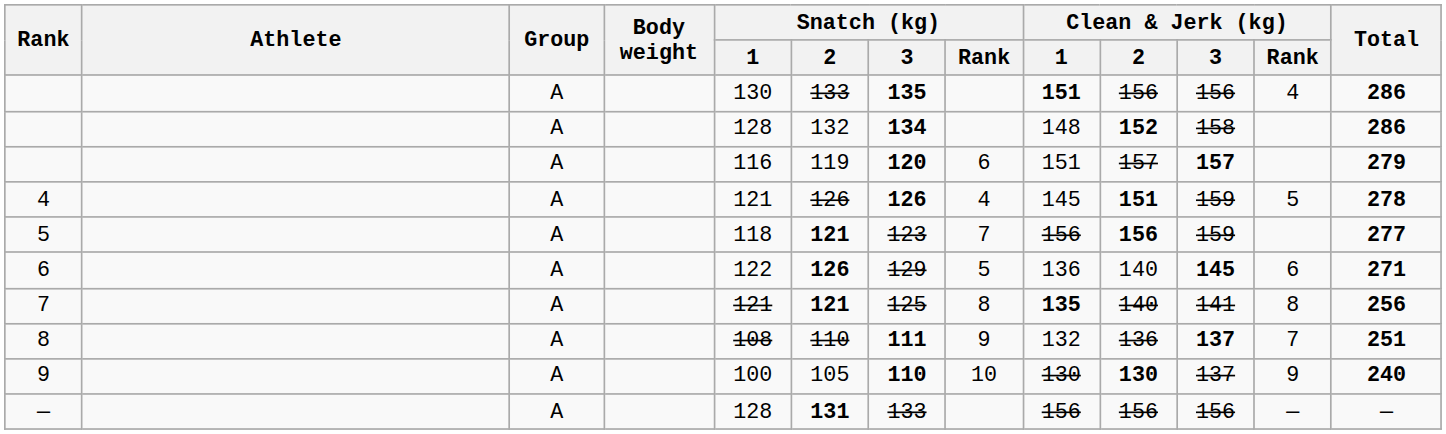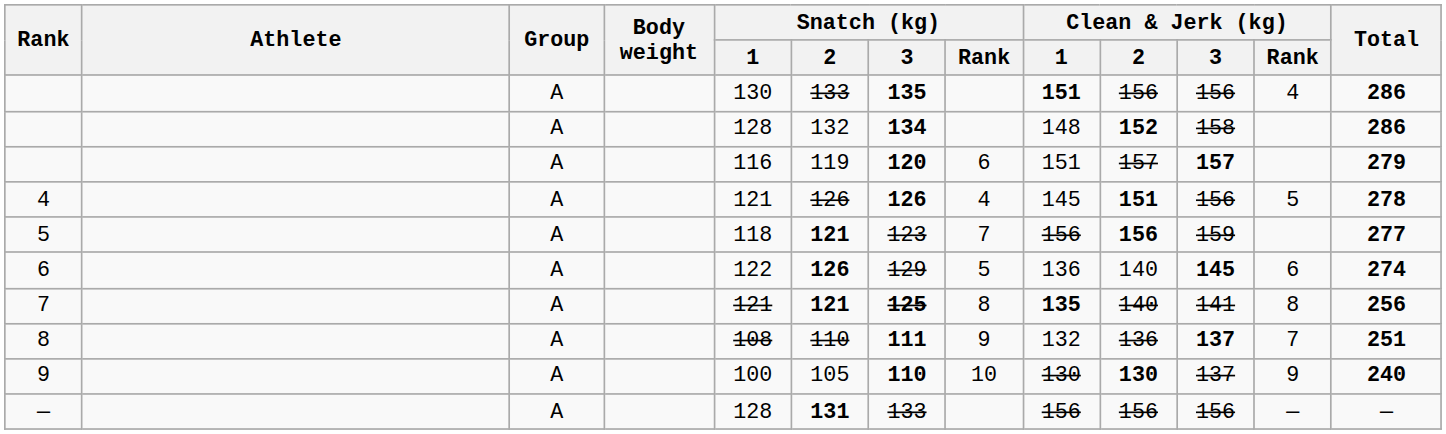row 6 | Clean & Jerk (kg) / 3: 159 -> 156
row 8 | Total: 271 -> 274
row 9 | Snatch (kg) / 3: normal -> bold
